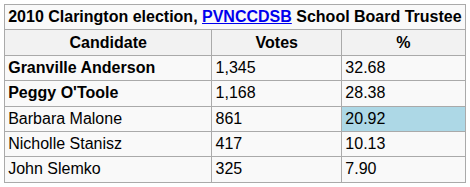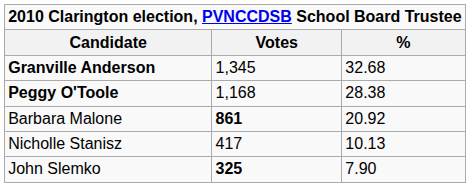Barbara Malone | Votes: normal -> bold
Barbara Malone | %: lightblue background -> no background
John Slemko | Votes: normal -> bold
